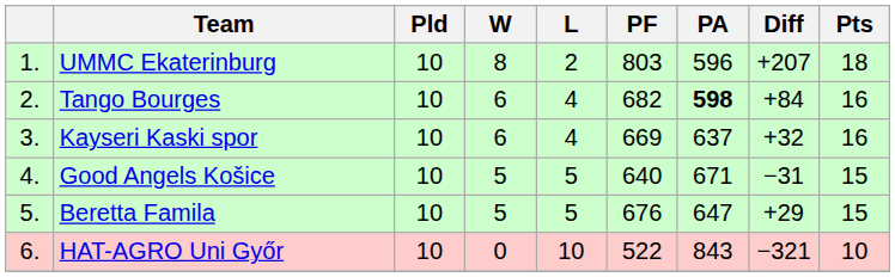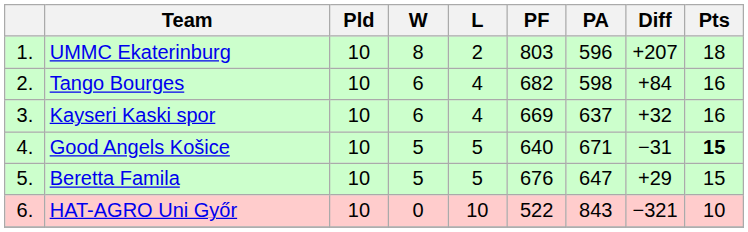Tango Bourges | PA: bold -> normal
Good Angels Košice | Pts: normal -> bold
